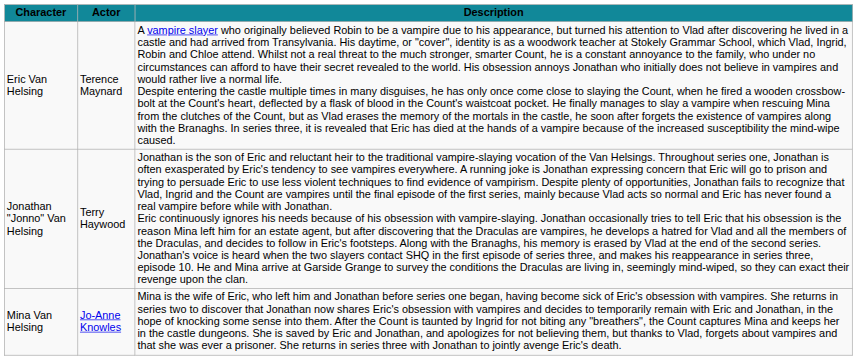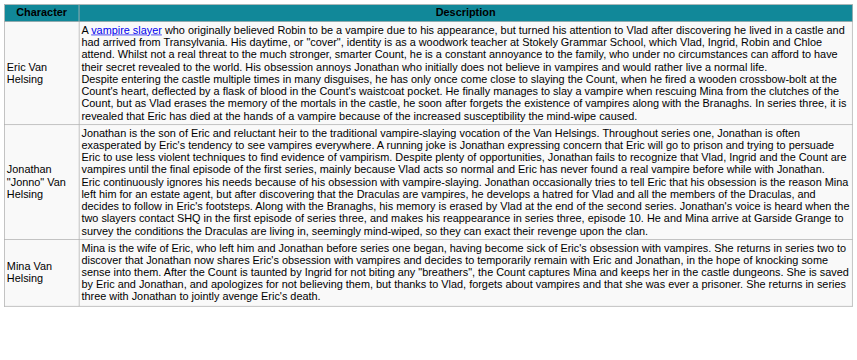- column: Actor | Terence Maynard | Terry Haywood | Jo-Anne Knowles
